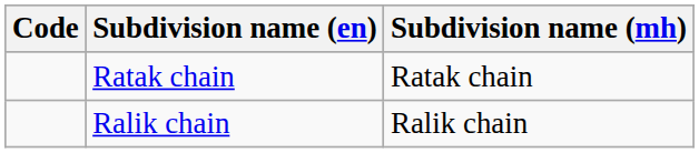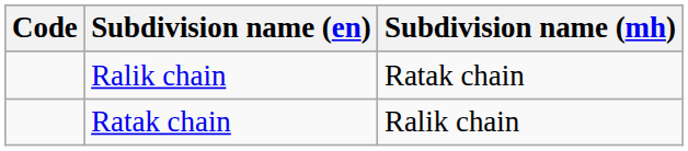row 2 | Subdivision name (en): Ratak chain -> Ralik chain
row 3 | Subdivision name (en): Ralik chain -> Ratak chain
